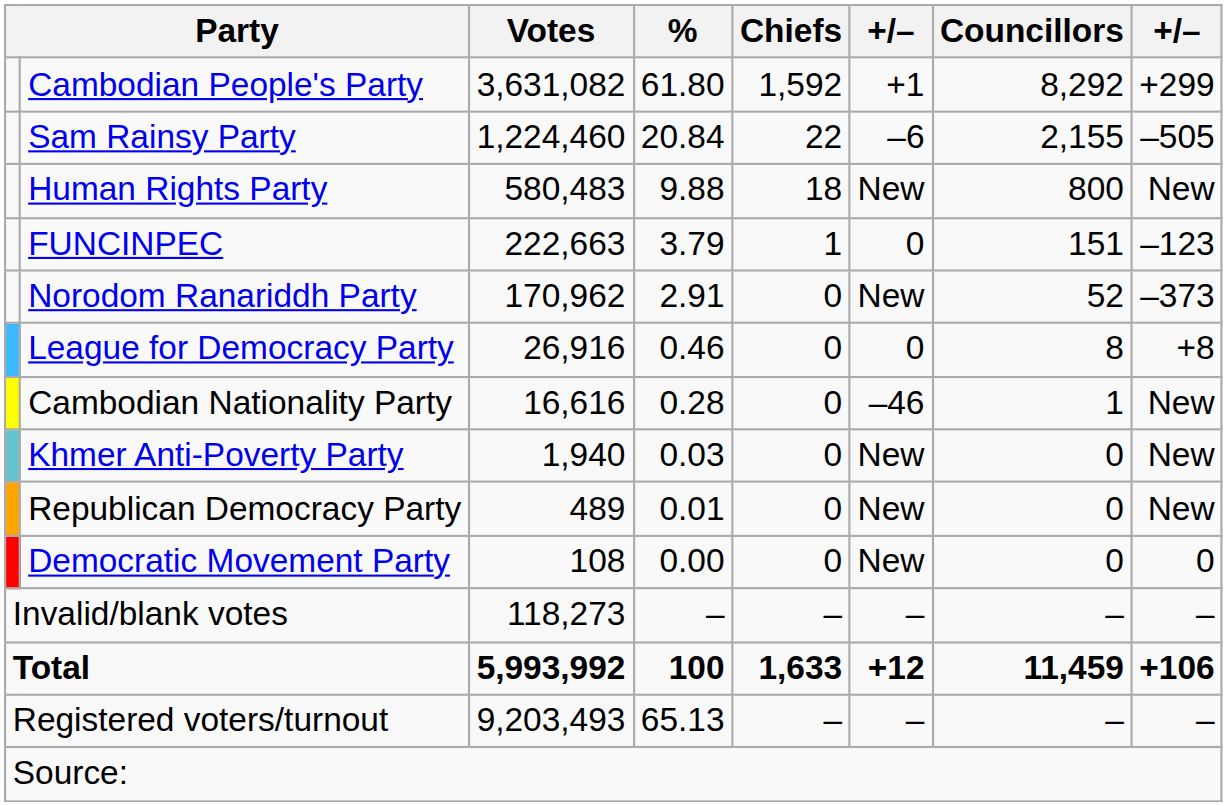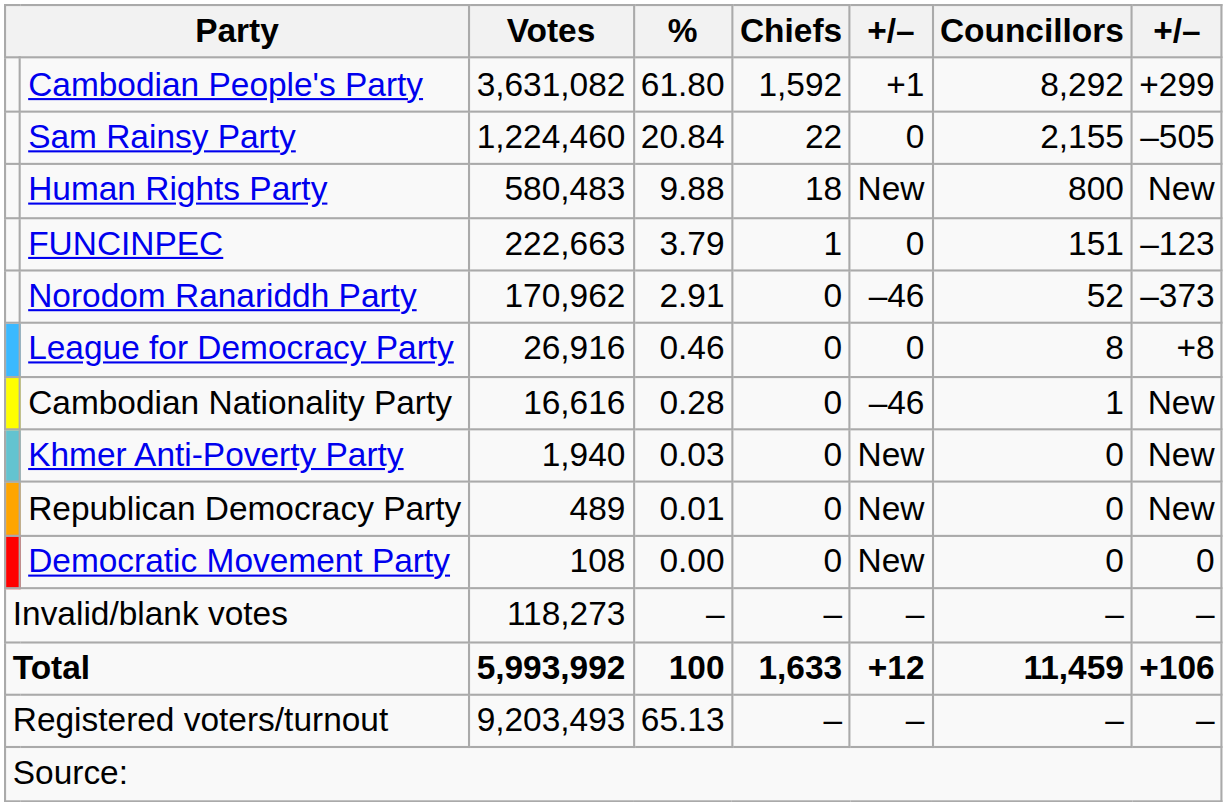Sam Rainsy Party | column 6: –6 -> 0
Norodom Ranariddh Party | column 6: New -> –46
